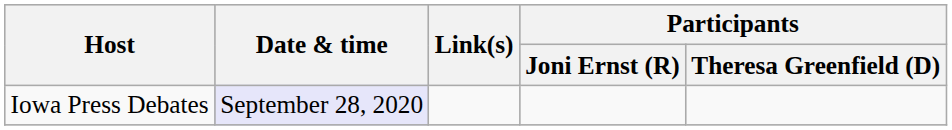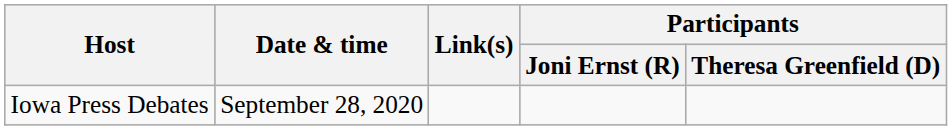Iowa Press Debates | Date & time: lavender background -> no background
